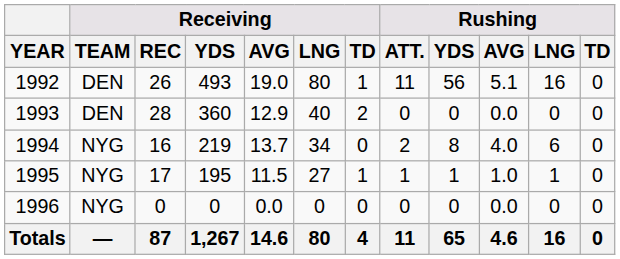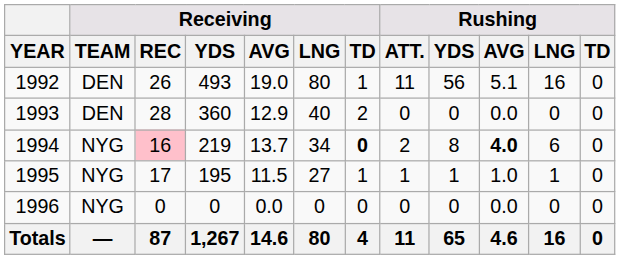1994 | Receiving / REC: no background -> pink background
1994 | Receiving / TD: normal -> bold
1994 | Rushing / AVG: normal -> bold
